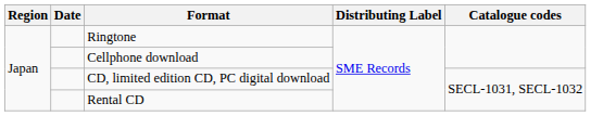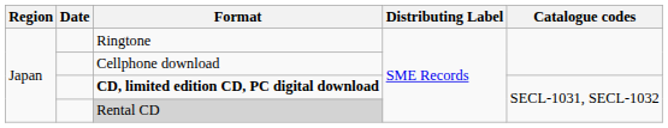CD, limited edition CD, PC digital download | Format: normal -> bold
Rental CD | Format: no background -> lightgrey background
